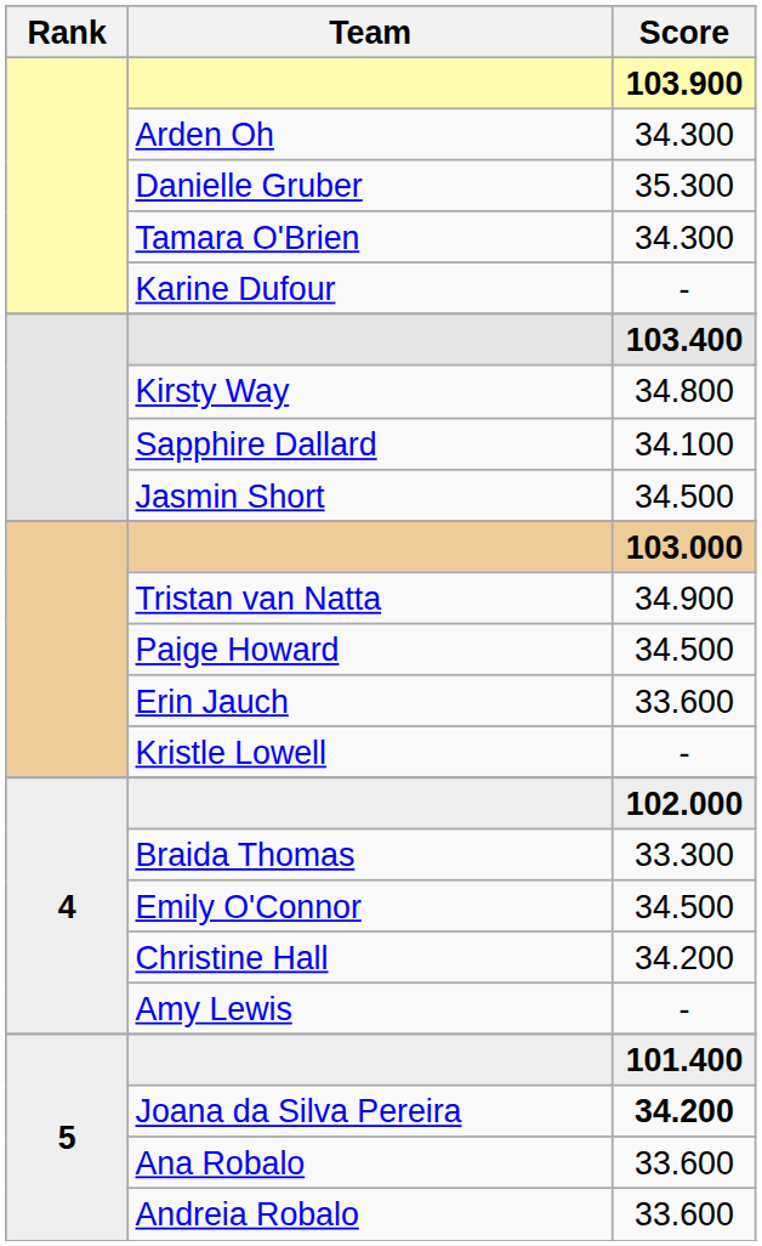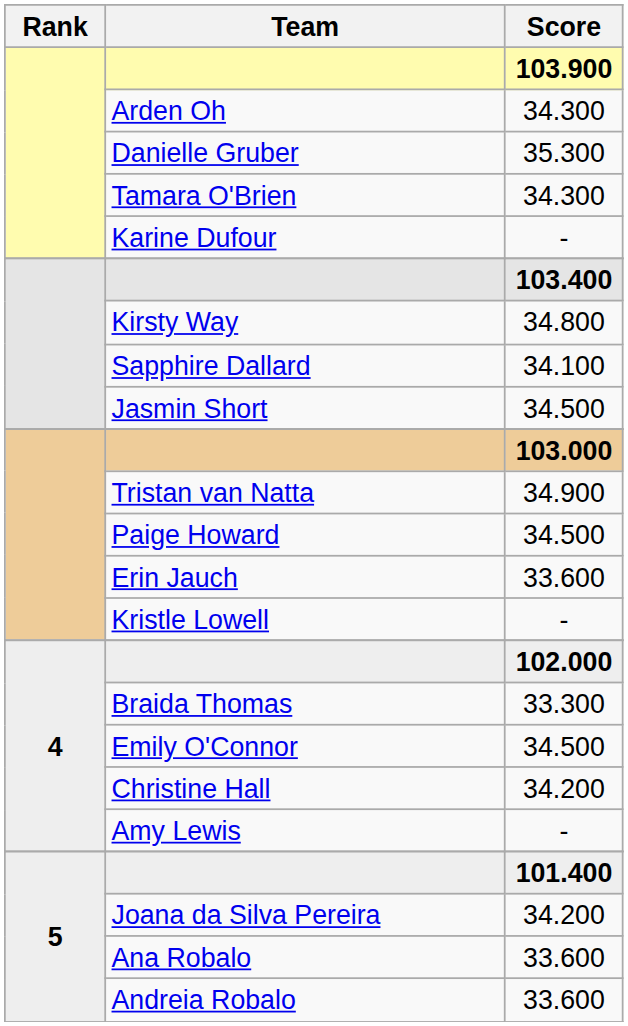Joana da Silva Pereira | Score: bold -> normal
